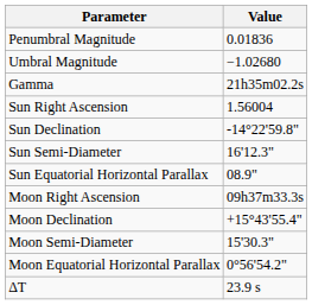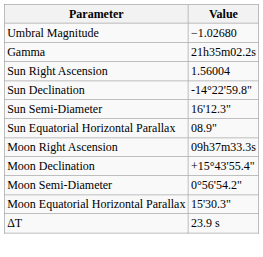- row: Penumbral Magnitude | 0.01836
Moon Semi-Diameter | Value: 15'30.3" -> 0°56'54.2"
Moon Equatorial Horizontal Parallax | Value: 0°56'54.2" -> 15'30.3"
